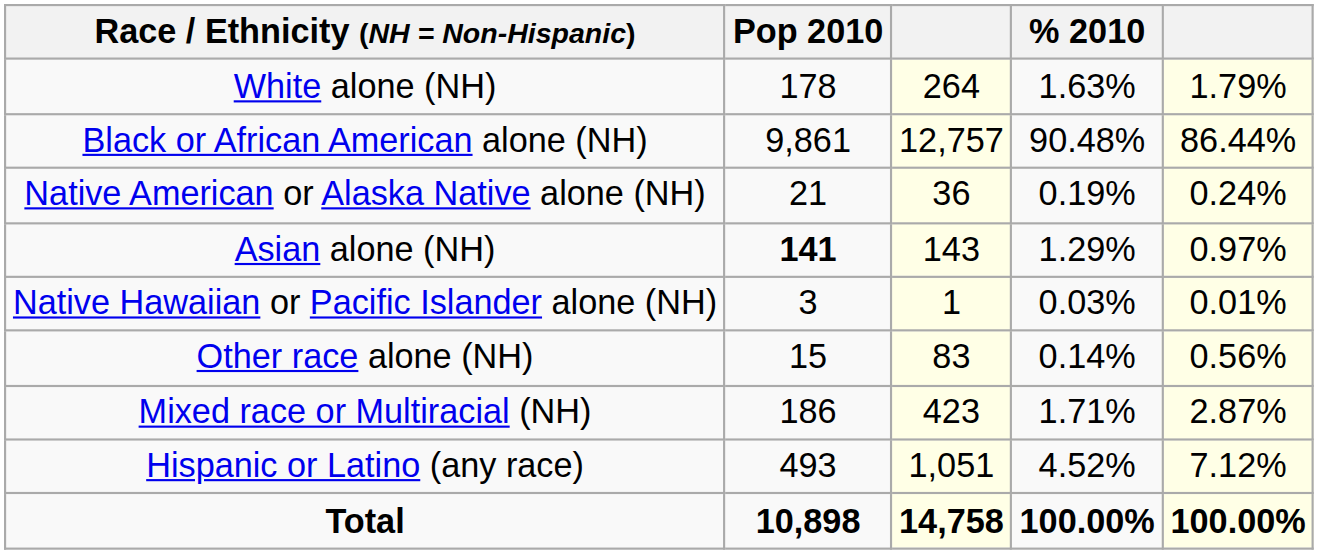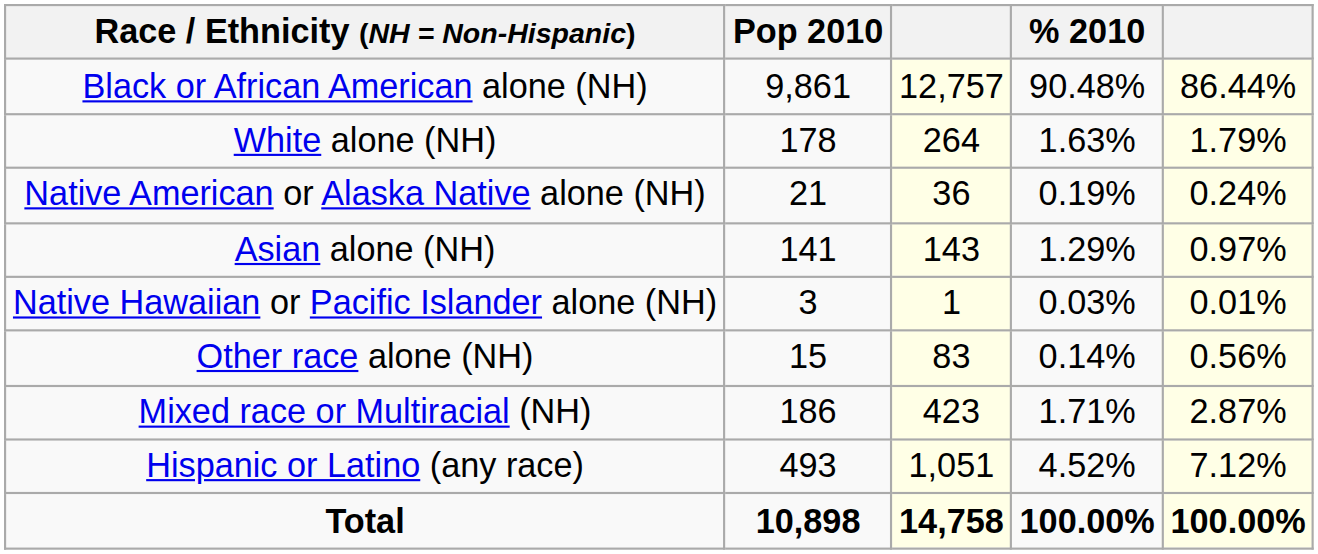rows swapped: White alone (NH) <-> Black or African American alone (NH)
Asian alone (NH) | Pop 2010: bold -> normal
